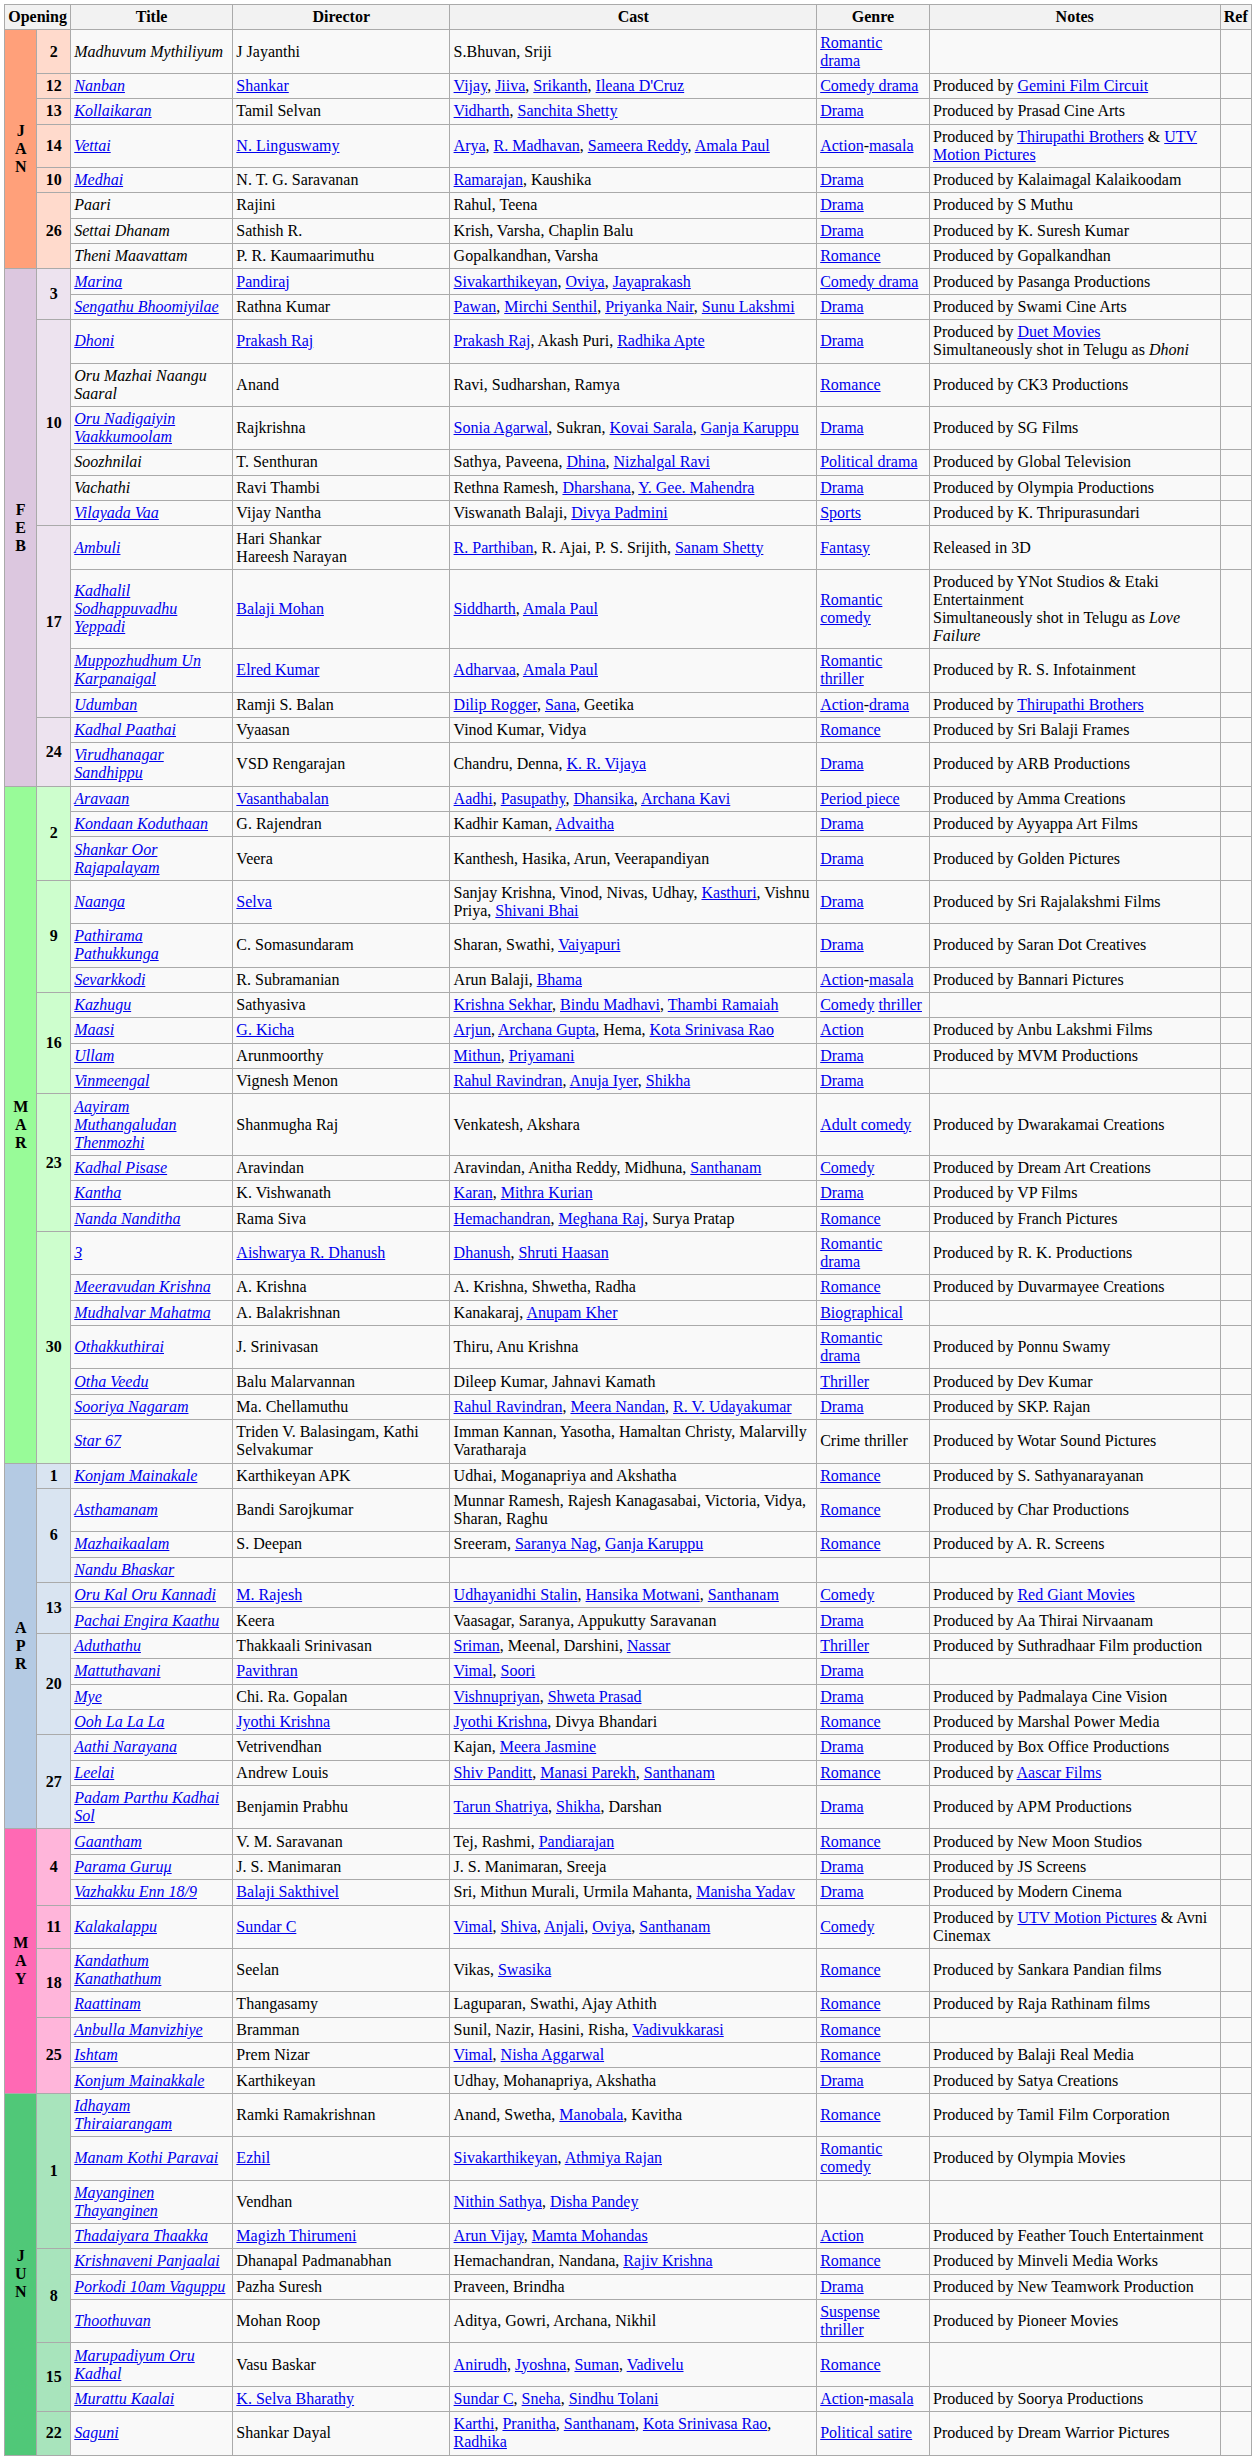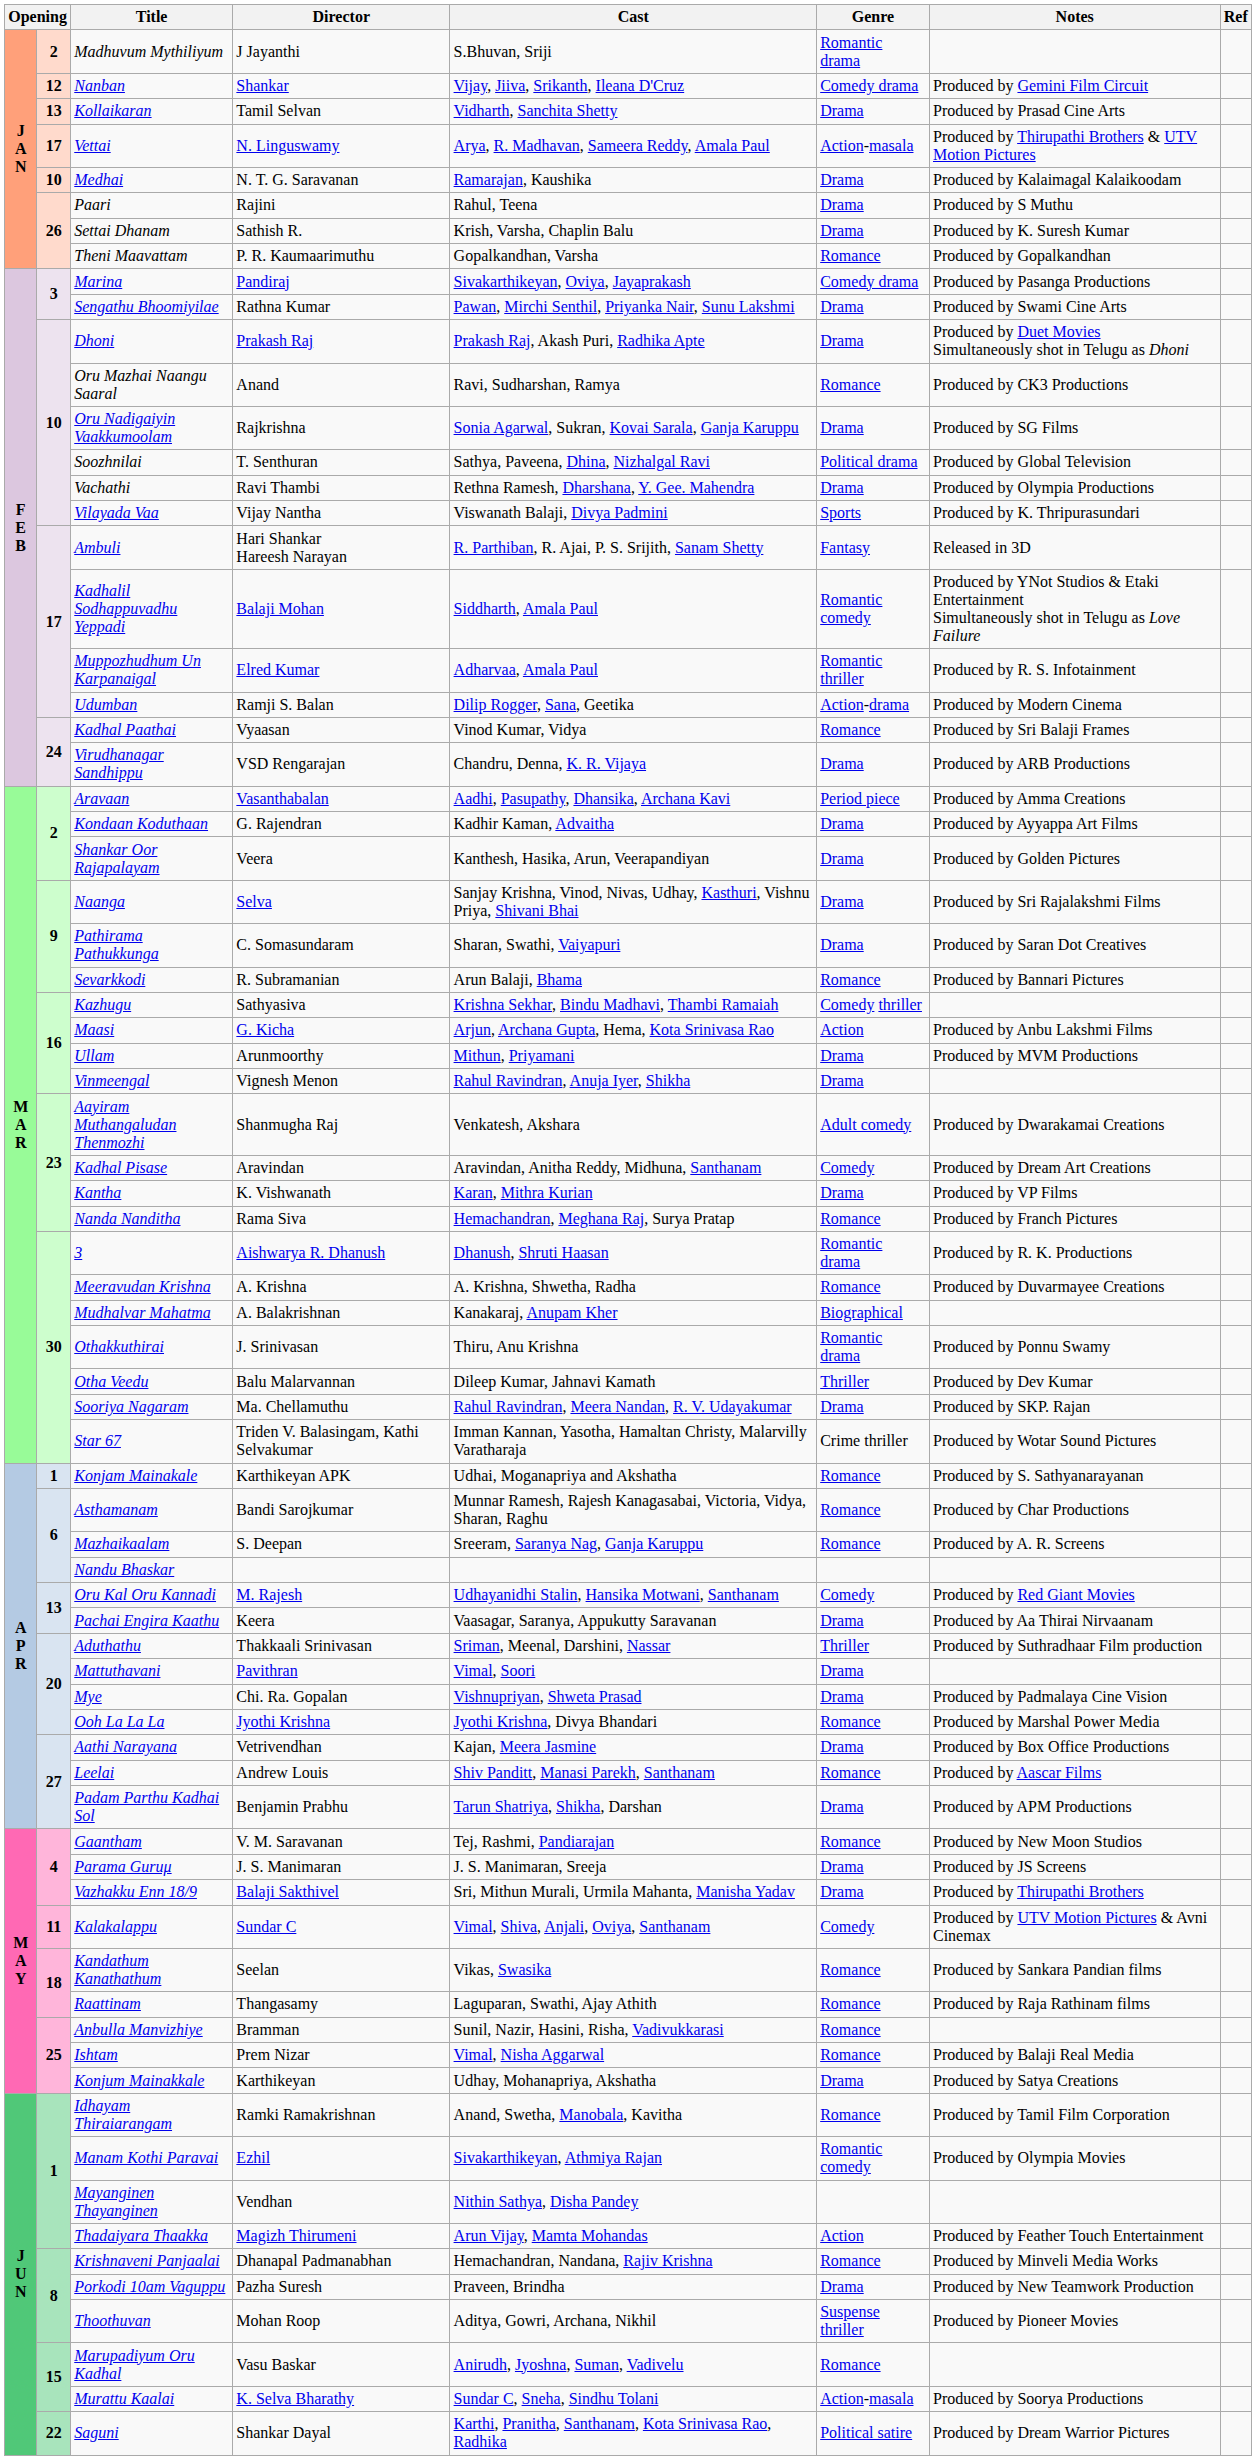Vettai | column 2: 14 -> 17
Udumban | Notes: Produced by Thirupathi Brothers -> Produced by Modern Cinema
Sevarkkodi | Genre: Action-masala -> Romance
Vazhakku Enn 18/9 | Notes: Produced by Modern Cinema -> Produced by Thirupathi Brothers
